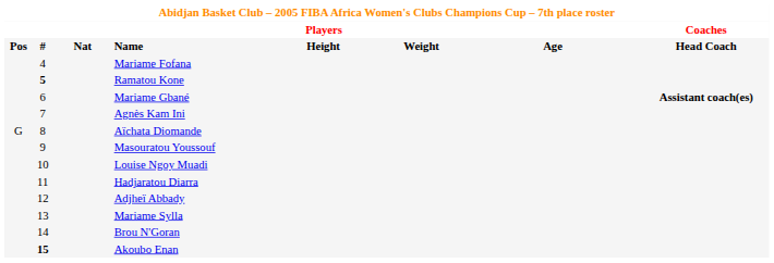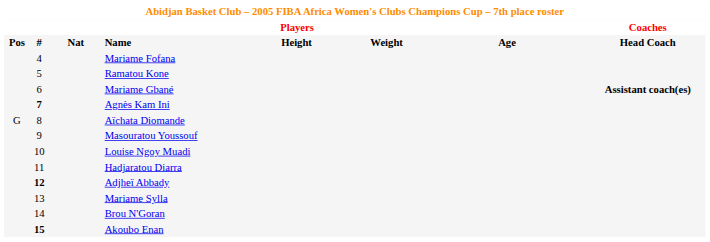Ramatou Kone | column 2: bold -> normal
Agnès Kam Ini | column 2: normal -> bold
Adjheï Abbady | column 2: normal -> bold
